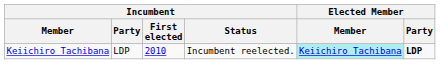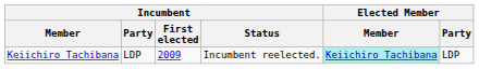row 3 | Incumbent / First elected: 2010 -> 2009
row 3 | Elected Member / Party: bold -> normal
